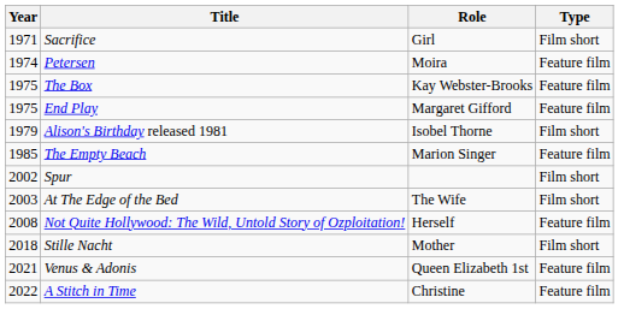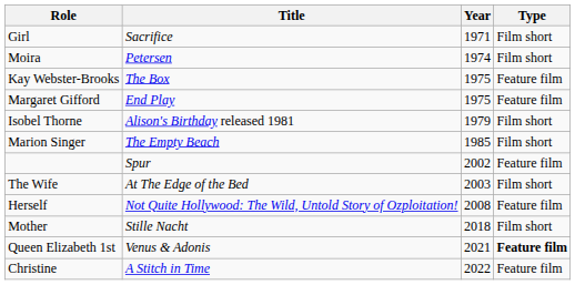columns swapped: Year <-> Role
Petersen | Type: Feature film -> Film short
The Empty Beach | Type: Feature film -> Film short
Spur | Type: Film short -> Feature film
Venus & Adonis | Type: normal -> bold
